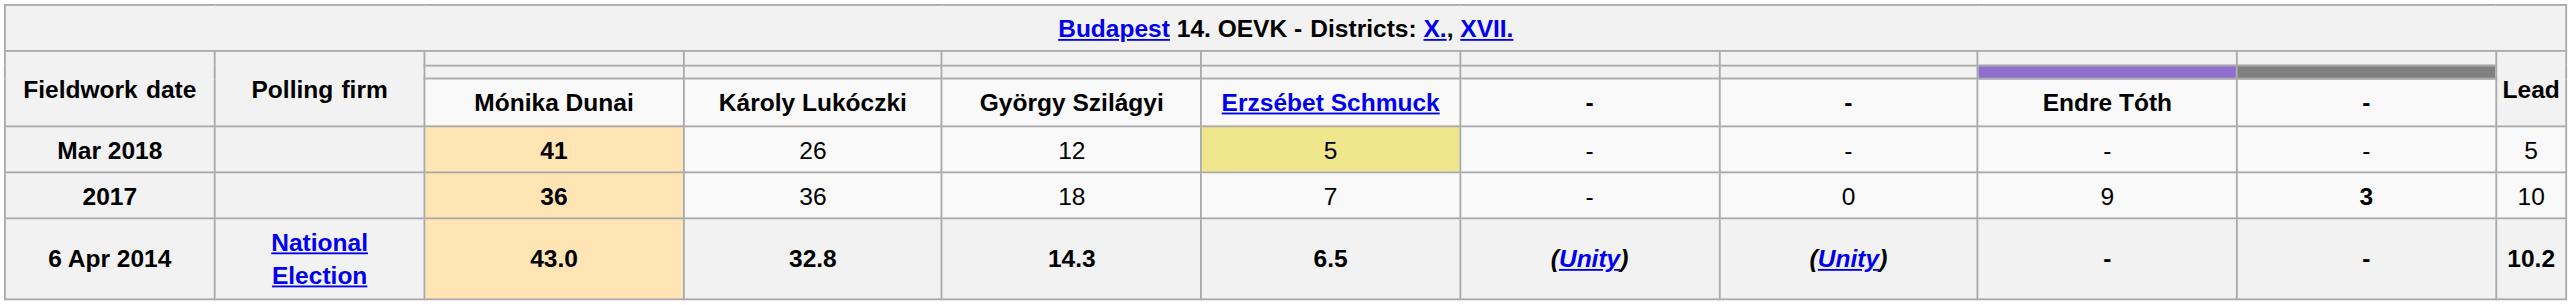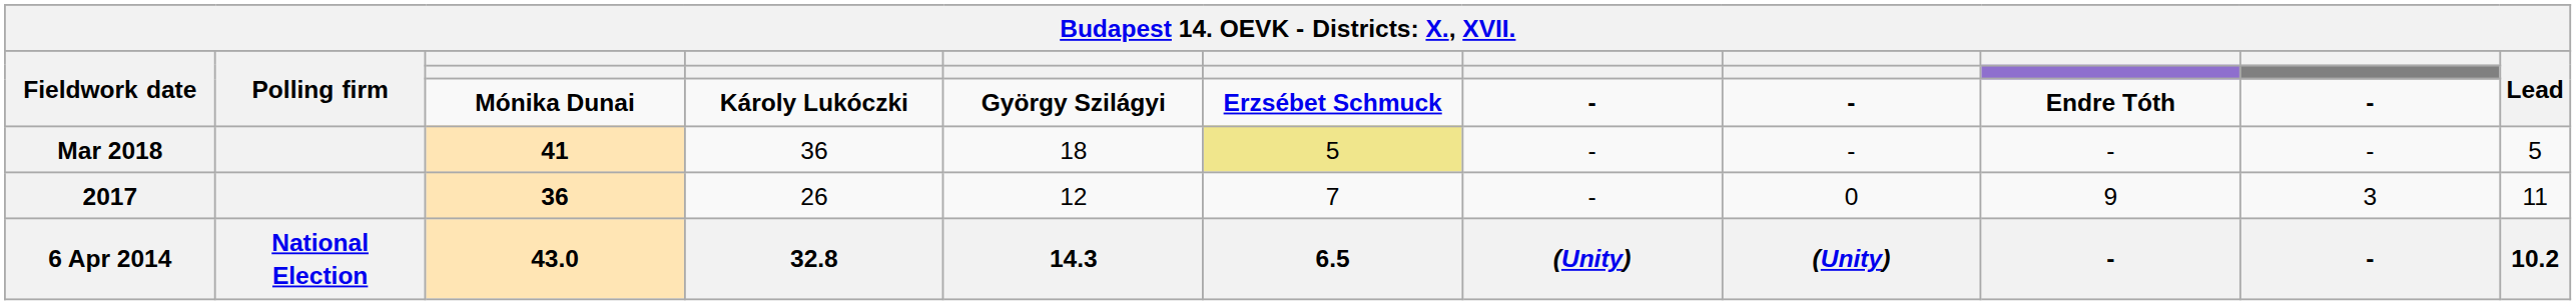Mar 2018 | column 4: 26 -> 36
Mar 2018 | column 5: 12 -> 18
2017 | column 4: 36 -> 26
2017 | column 5: 18 -> 12
2017 | column 10: bold -> normal
2017 | Lead: 10 -> 11
